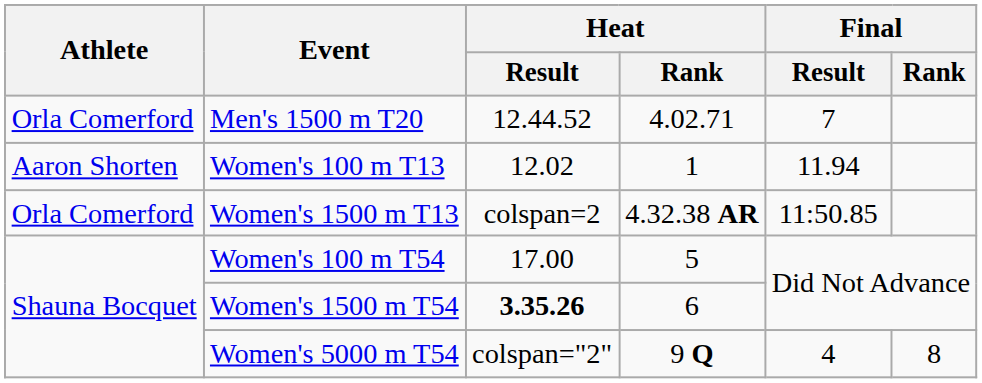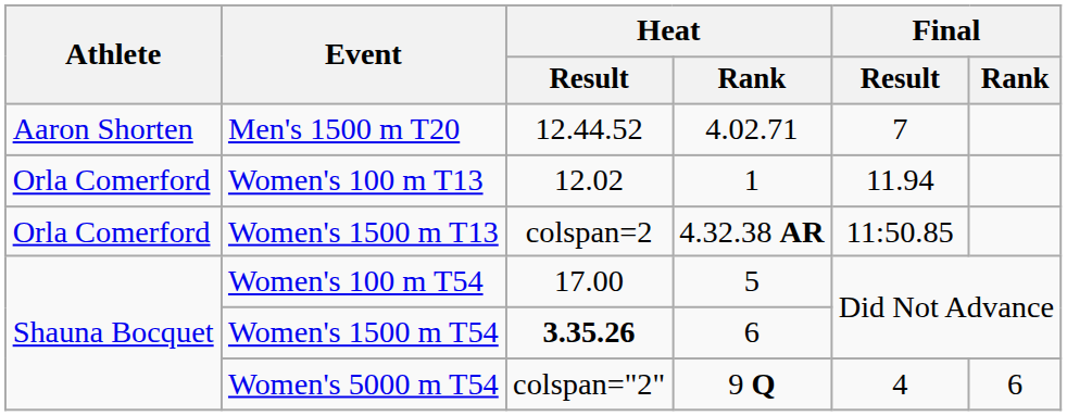Men's 1500 m T20 | Athlete: Orla Comerford -> Aaron Shorten
Women's 100 m T13 | Athlete: Aaron Shorten -> Orla Comerford
Women's 5000 m T54 | Final / Rank: 8 -> 6
